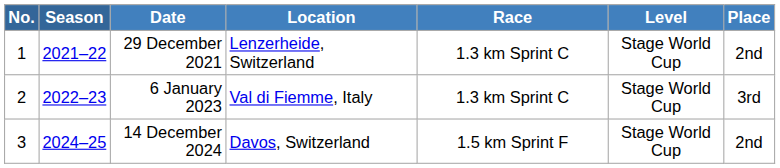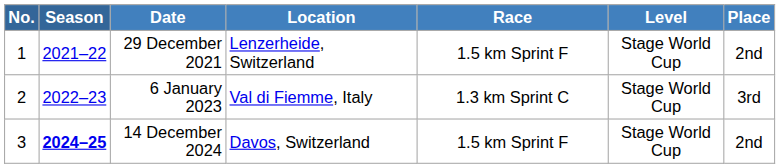29 December 2021 | Race: 1.3 km Sprint C -> 1.5 km Sprint F
14 December 2024 | Season: normal -> bold
